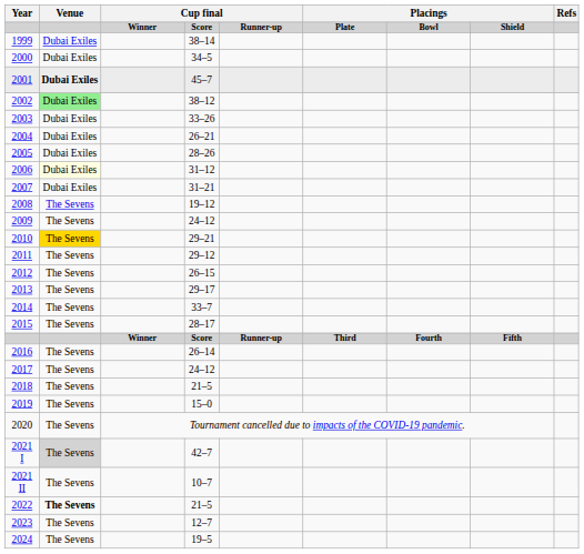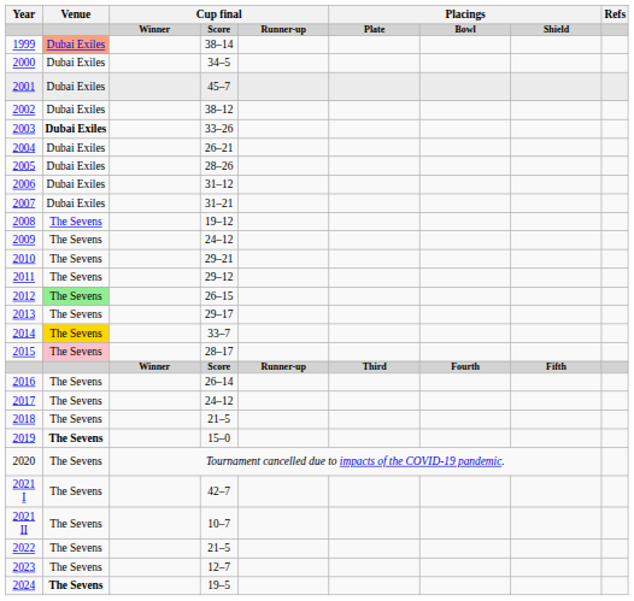1999 | Venue: no background -> lightsalmon background
2001 | Venue: bold -> normal
2002 | Venue: lightgreen background -> no background
2003 | Venue: normal -> bold
2006 | Venue: lightyellow background -> no background
2010 | Venue: gold background -> no background
2012 | Venue: no background -> lightgreen background
2014 | Venue: no background -> gold background
2015 | Venue: no background -> pink background
2019 | Venue: normal -> bold
2021 I | Venue: lightgrey background -> no background
2022 | Venue: bold -> normal
2024 | Venue: normal -> bold
